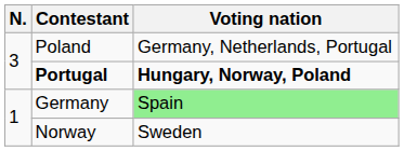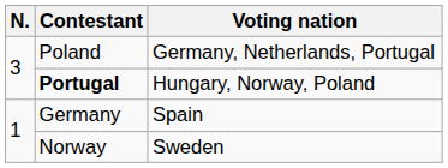Portugal | Voting nation: bold -> normal
Germany | Voting nation: lightgreen background -> no background
